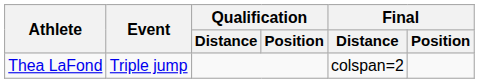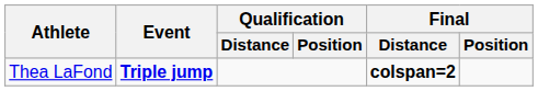Thea LaFond | Event: normal -> bold
Thea LaFond | Final / Distance: normal -> bold
